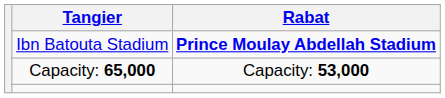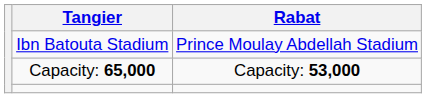Ibn Batouta Stadium | Rabat: bold -> normal
